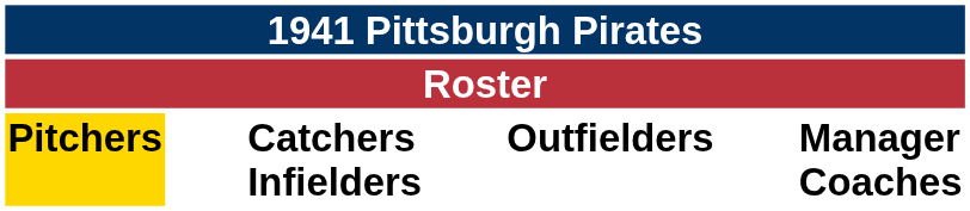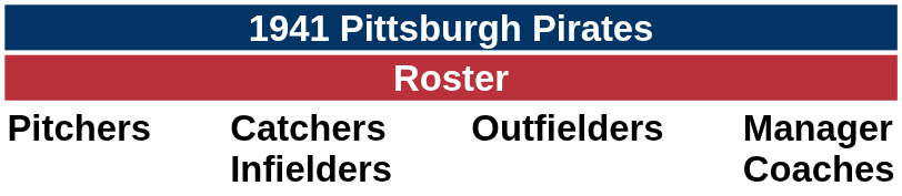Pitchers | column 1: gold background -> no background
